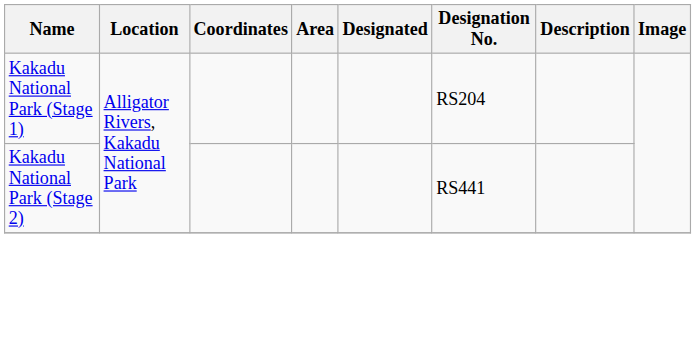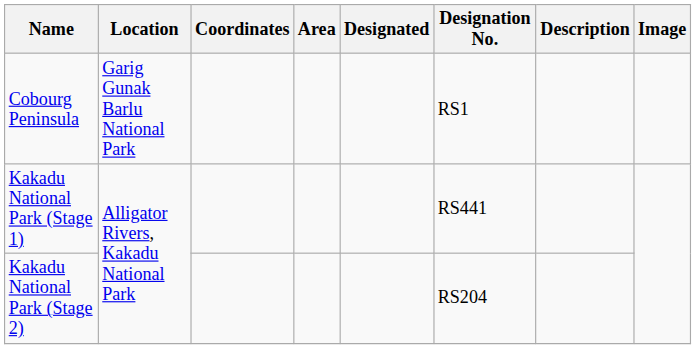+ row: Cobourg Peninsula | Garig Gunak Barlu National Park | RS1
Kakadu National Park (Stage 1) | Designation No.: RS204 -> RS441
Kakadu National Park (Stage 2) | Designation No.: RS441 -> RS204
